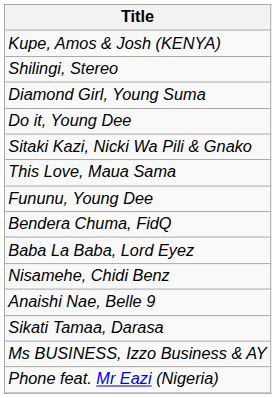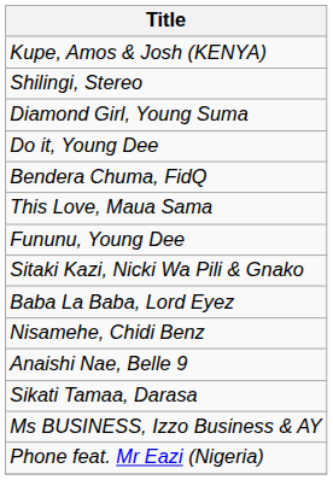row 6 | column 1: Sitaki Kazi, Nicki Wa Pili & Gnako -> Bendera Chuma, FidQ
row 9 | column 1: Bendera Chuma, FidQ -> Sitaki Kazi, Nicki Wa Pili & Gnako
